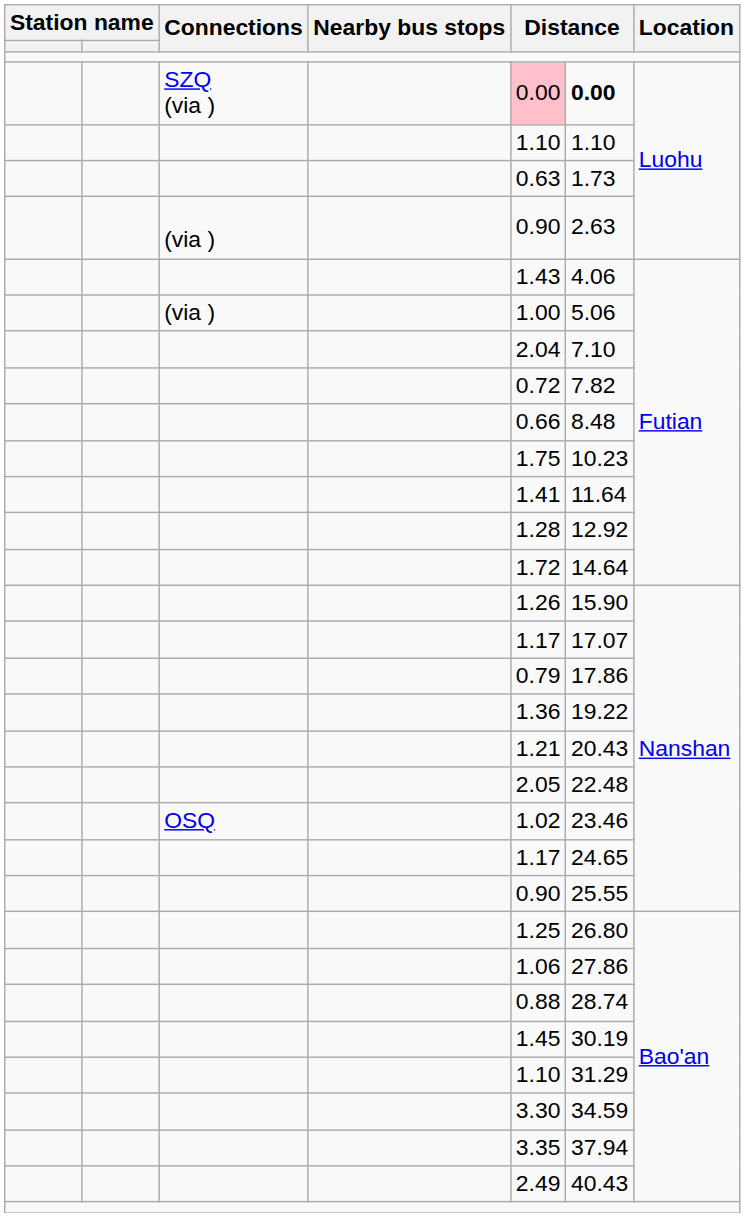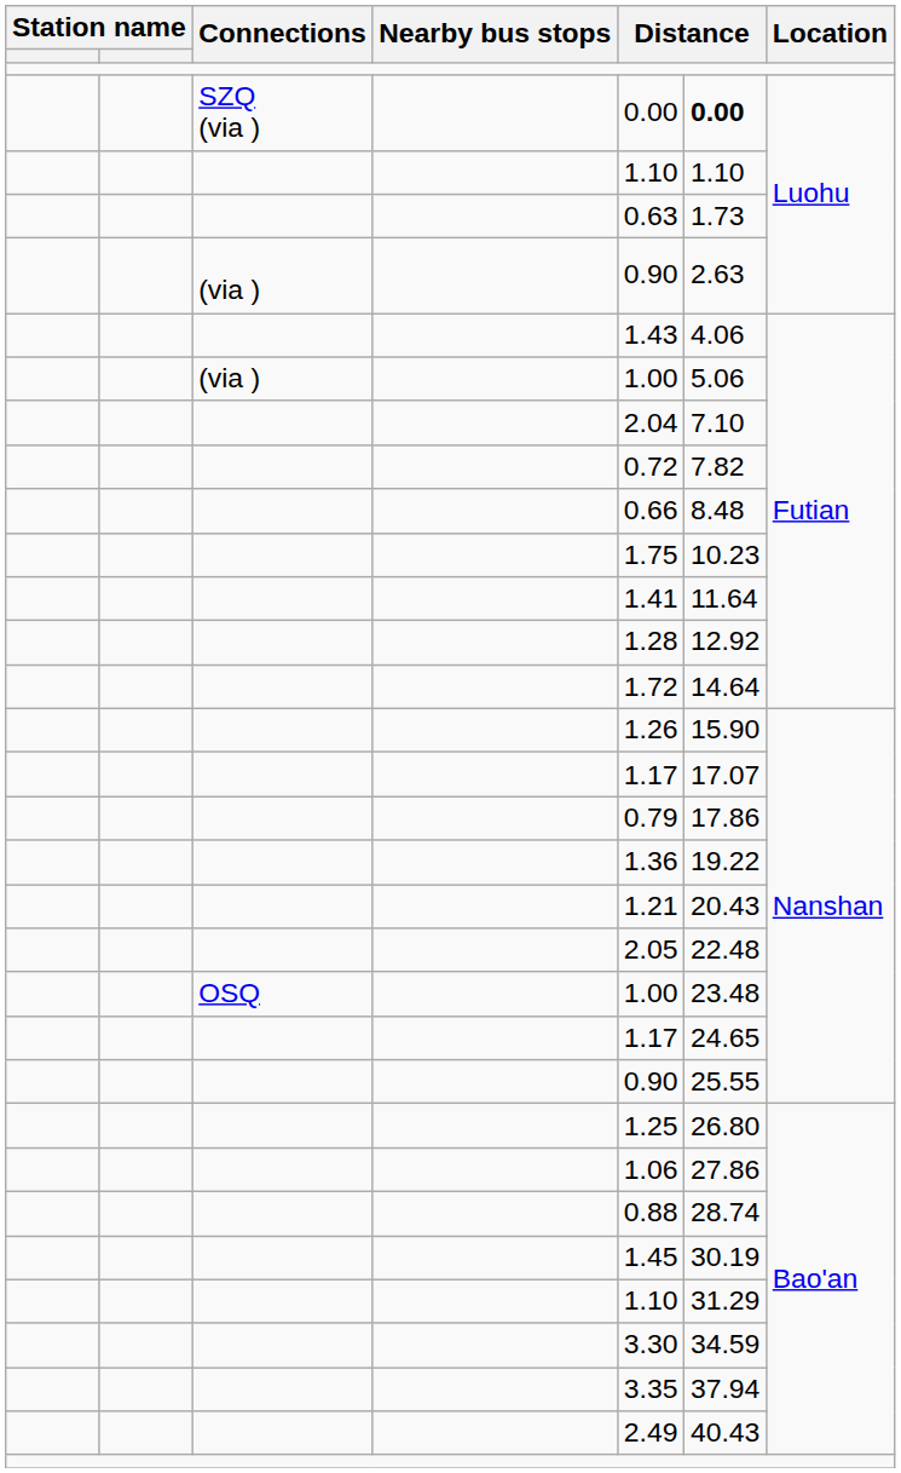SZQ (via ) | column 5: pink background -> no background
OSQ | column 5: 1.02 -> 1.00
OSQ | column 6: 23.46 -> 23.48
